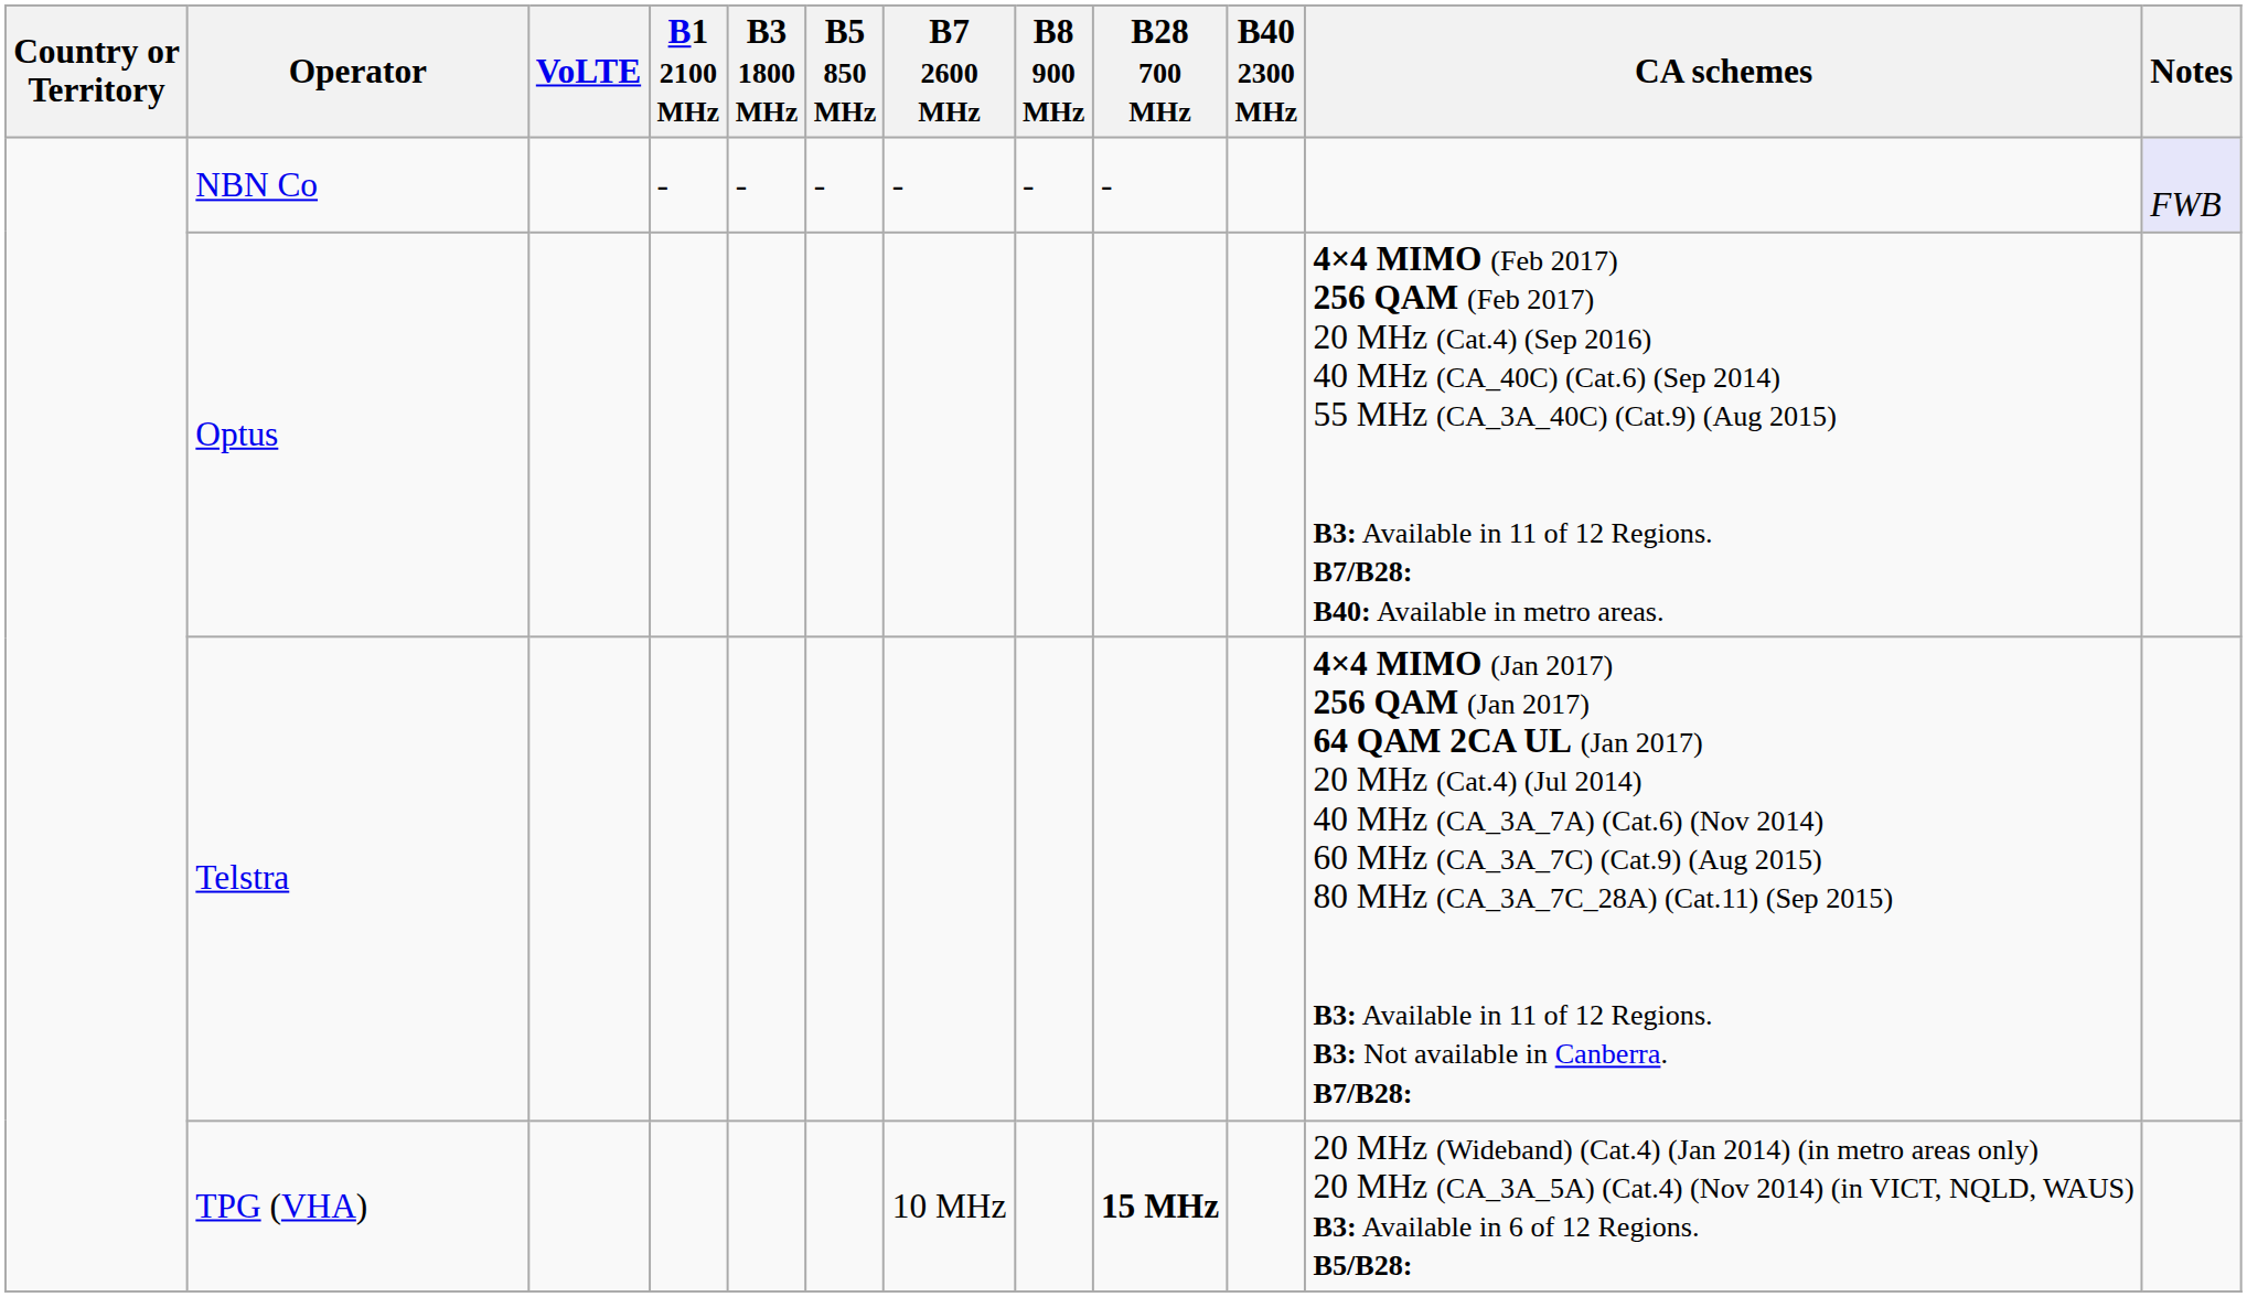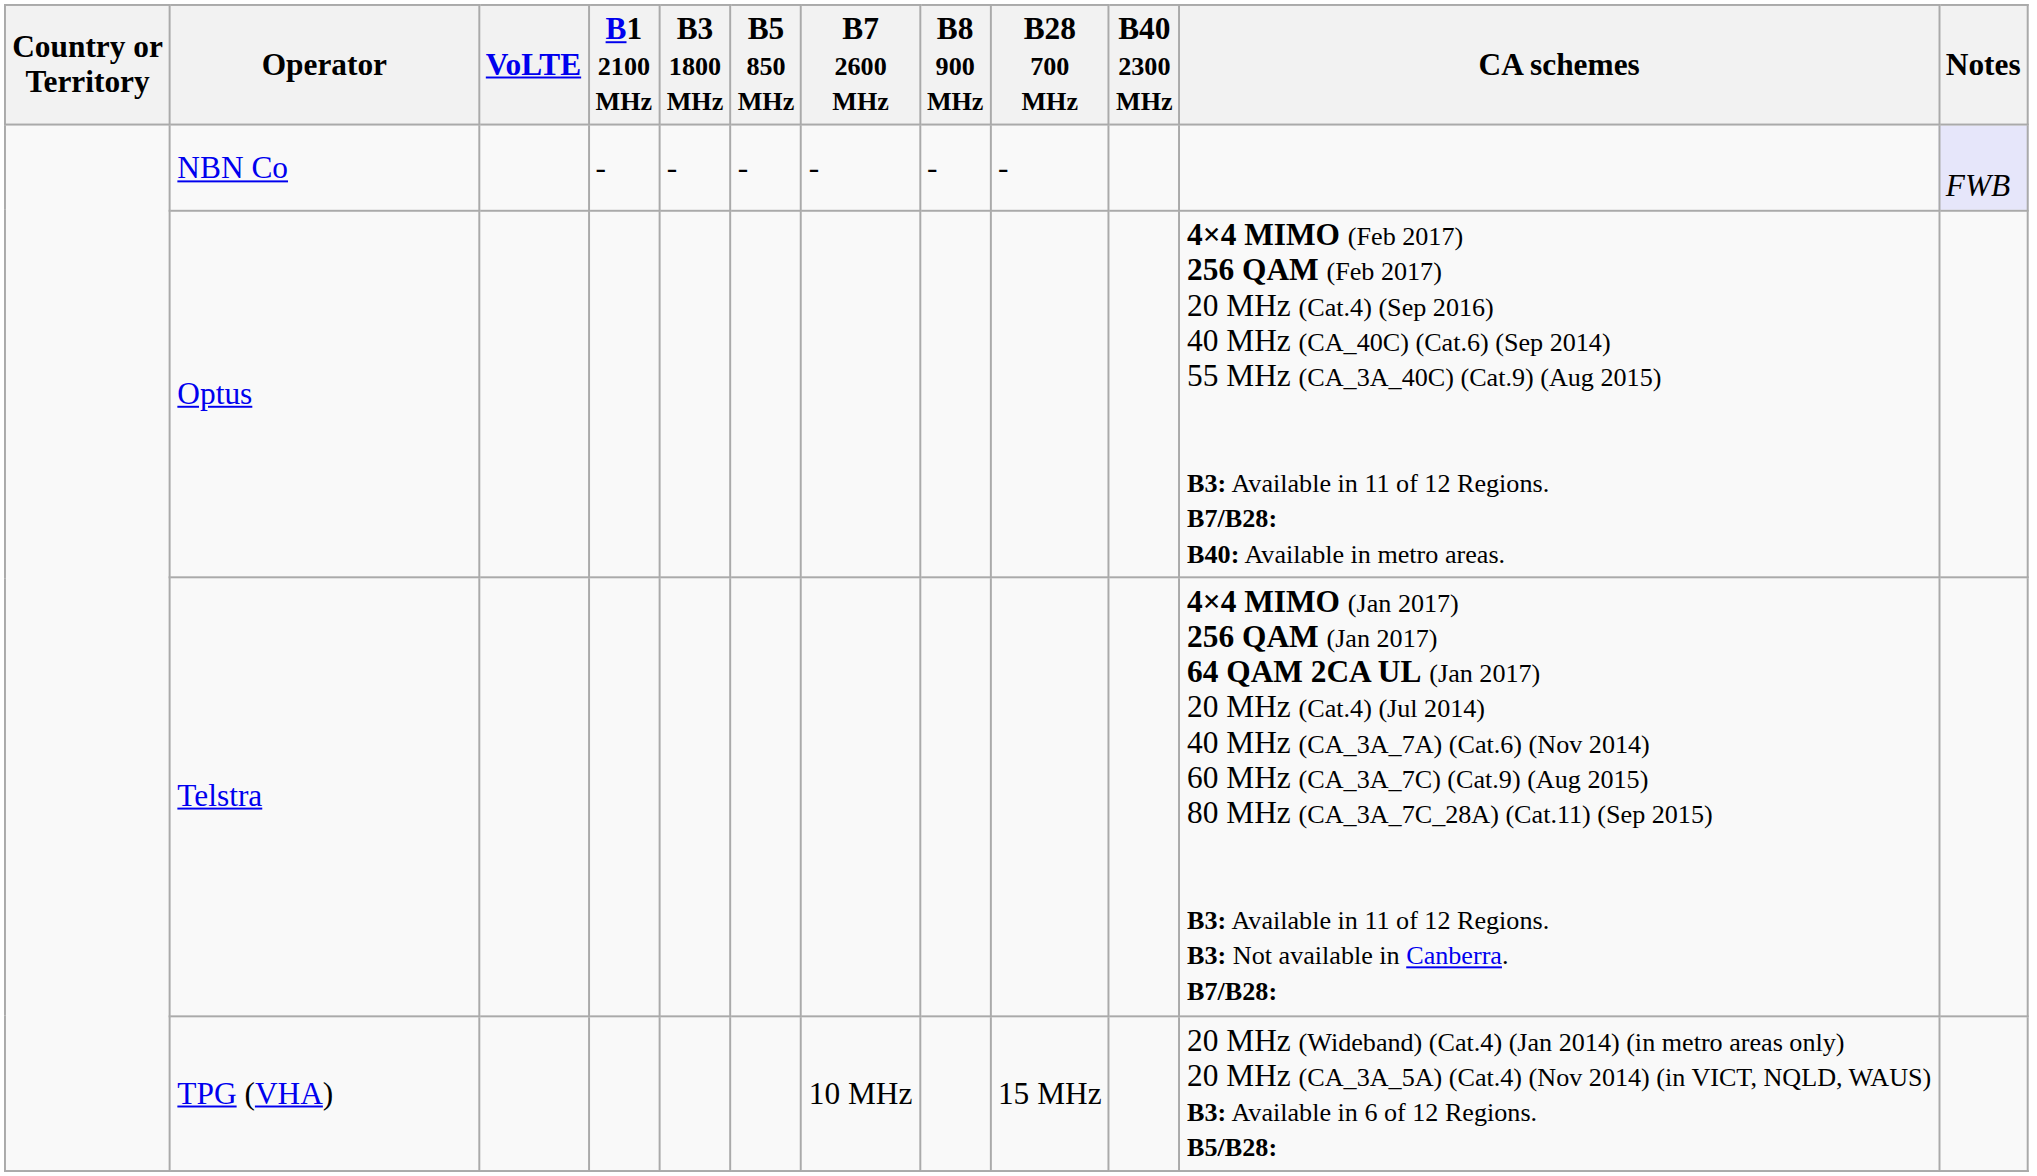TPG (VHA) | B28 700 MHz: bold -> normal
